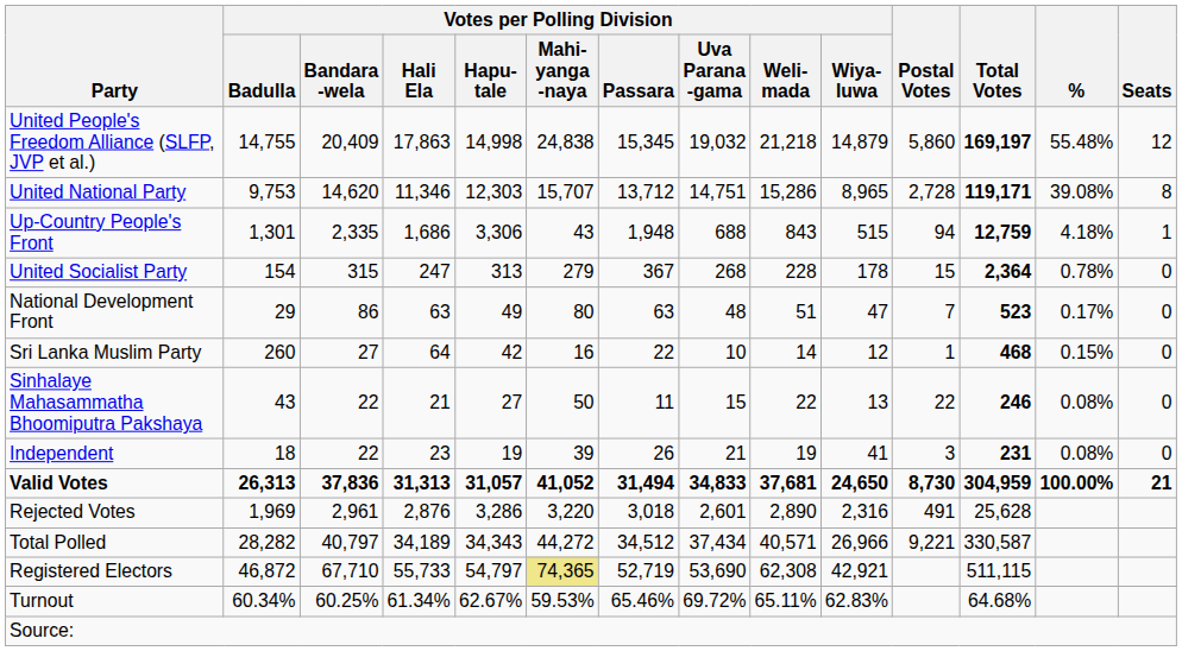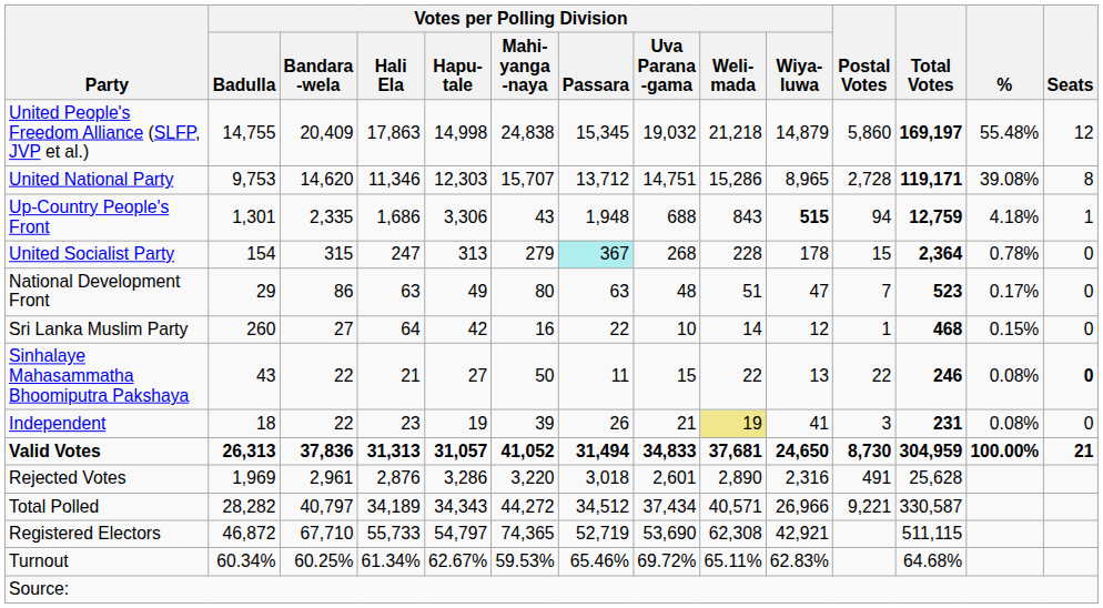Up-Country People's Front | Votes per Polling Division / Wiya- luwa: normal -> bold
United Socialist Party | Votes per Polling Division / Passara: no background -> paleturquoise background
Sinhalaye Mahasammatha Bhoomiputra Pakshaya | Seats: normal -> bold
Independent | Votes per Polling Division / Weli- mada: no background -> khaki background
Registered Electors | Votes per Polling Division / Mahi- yanga -naya: khaki background -> no background
